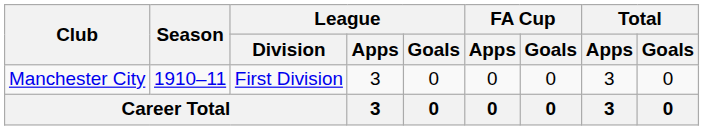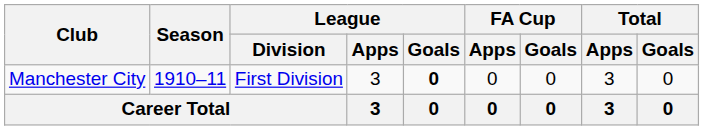Manchester City | League / Goals: normal -> bold
